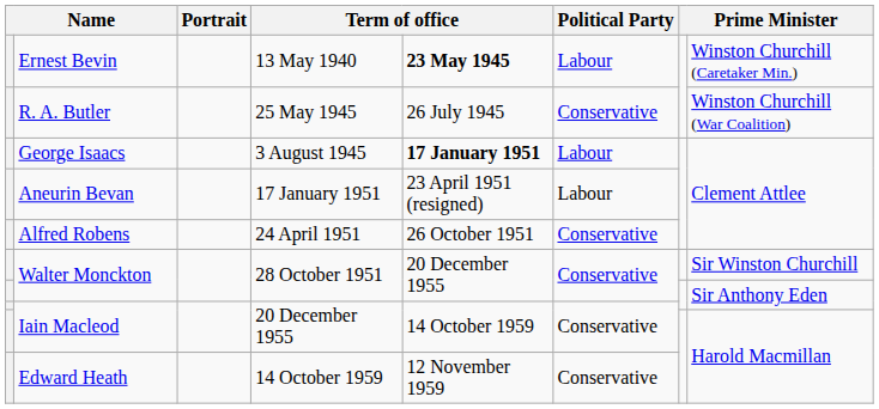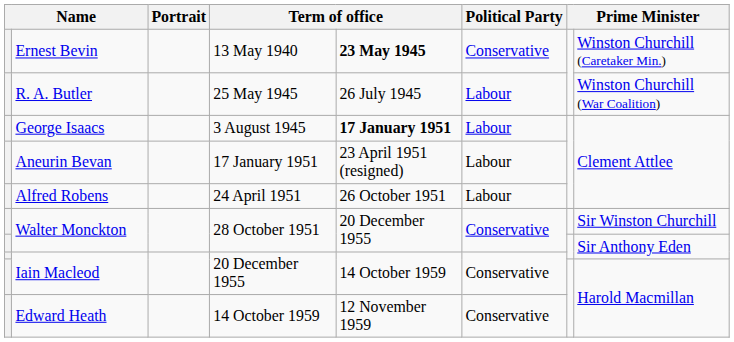Ernest Bevin | Political Party: Labour -> Conservative
R. A. Butler | Political Party: Conservative -> Labour
Alfred Robens | Political Party: Conservative -> Labour
